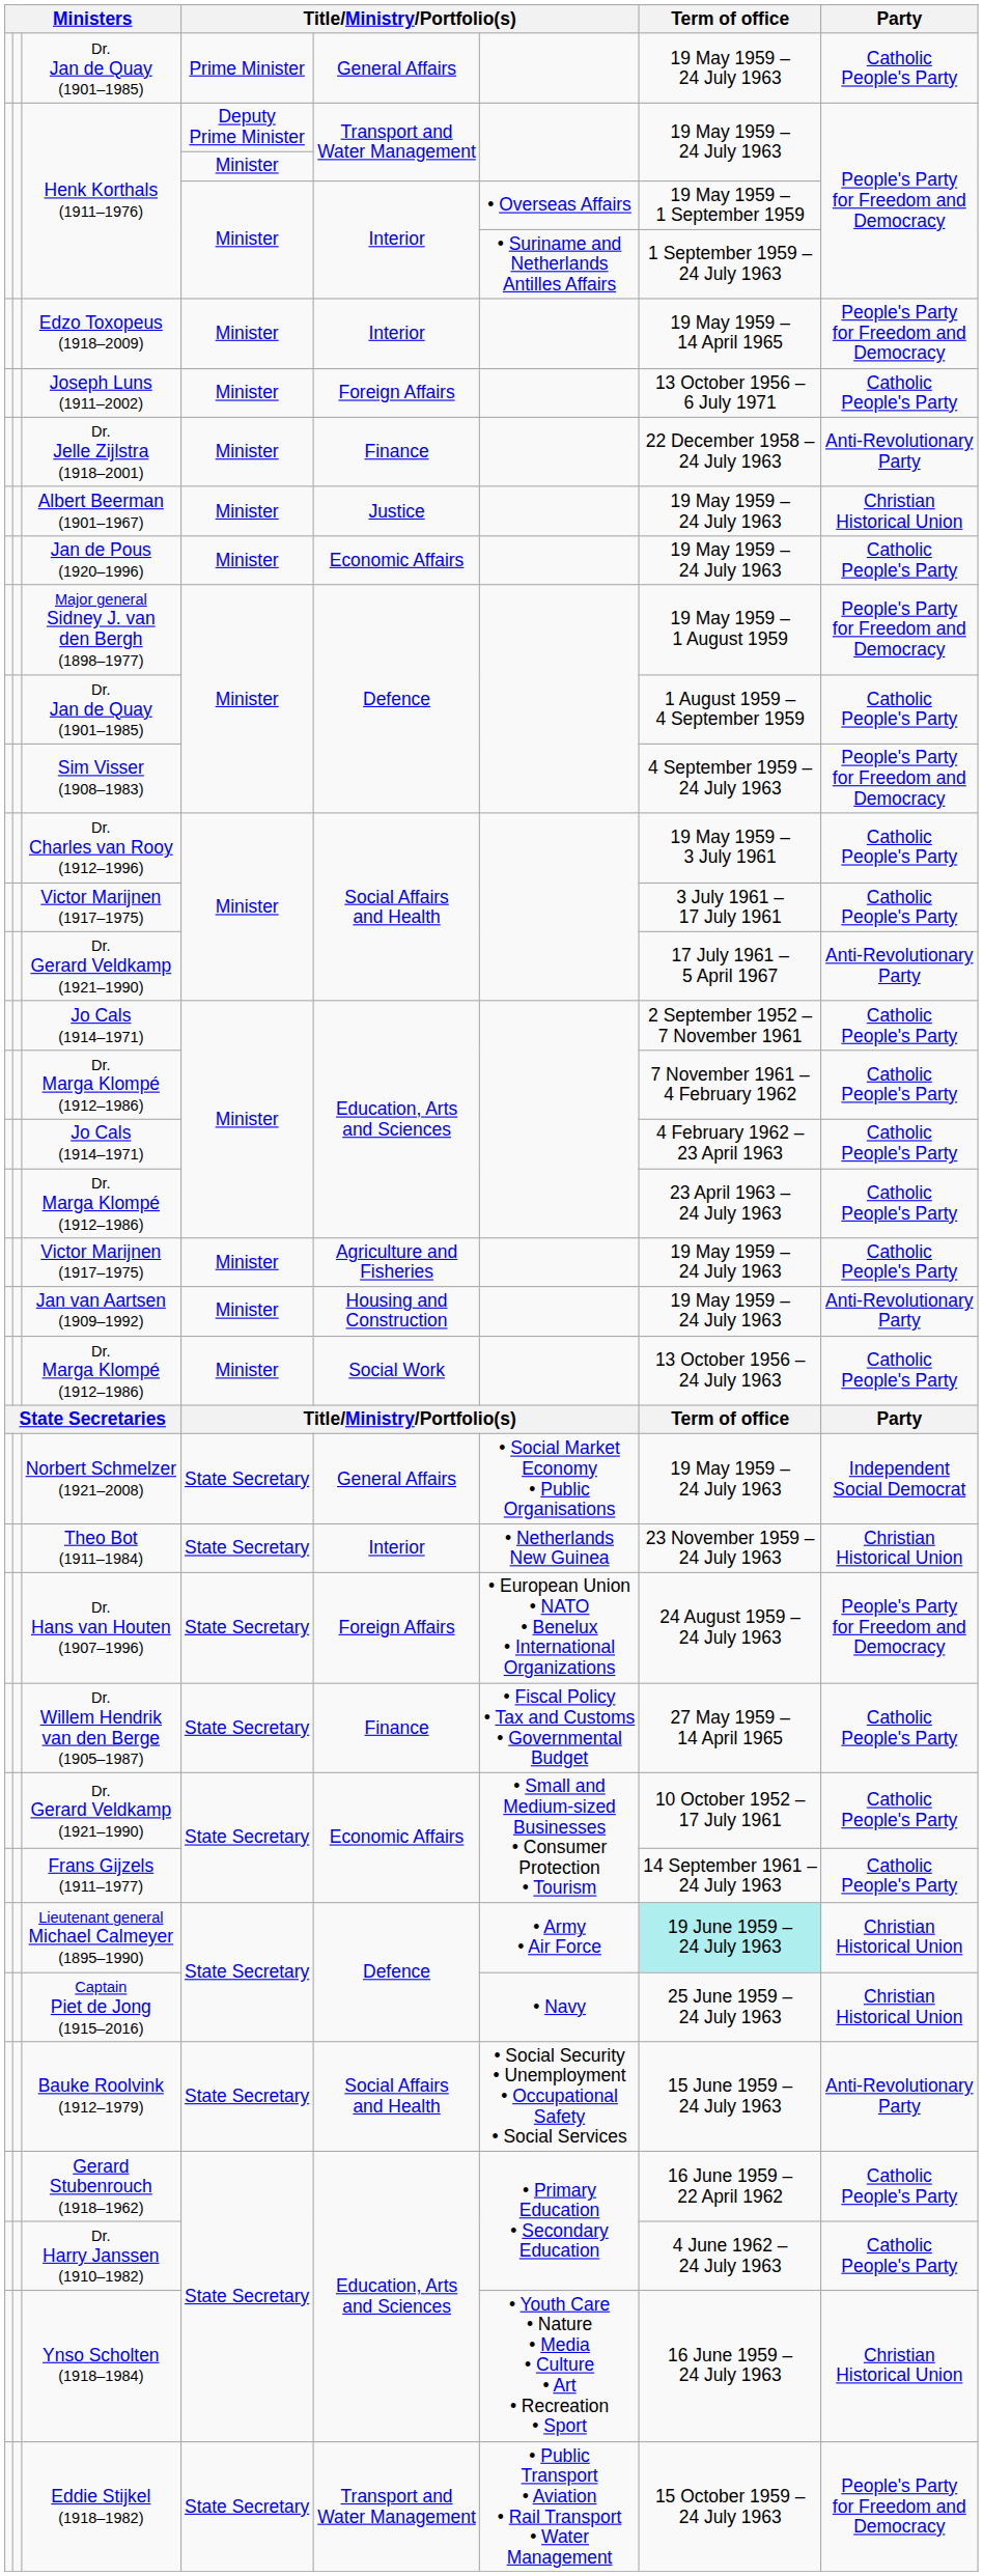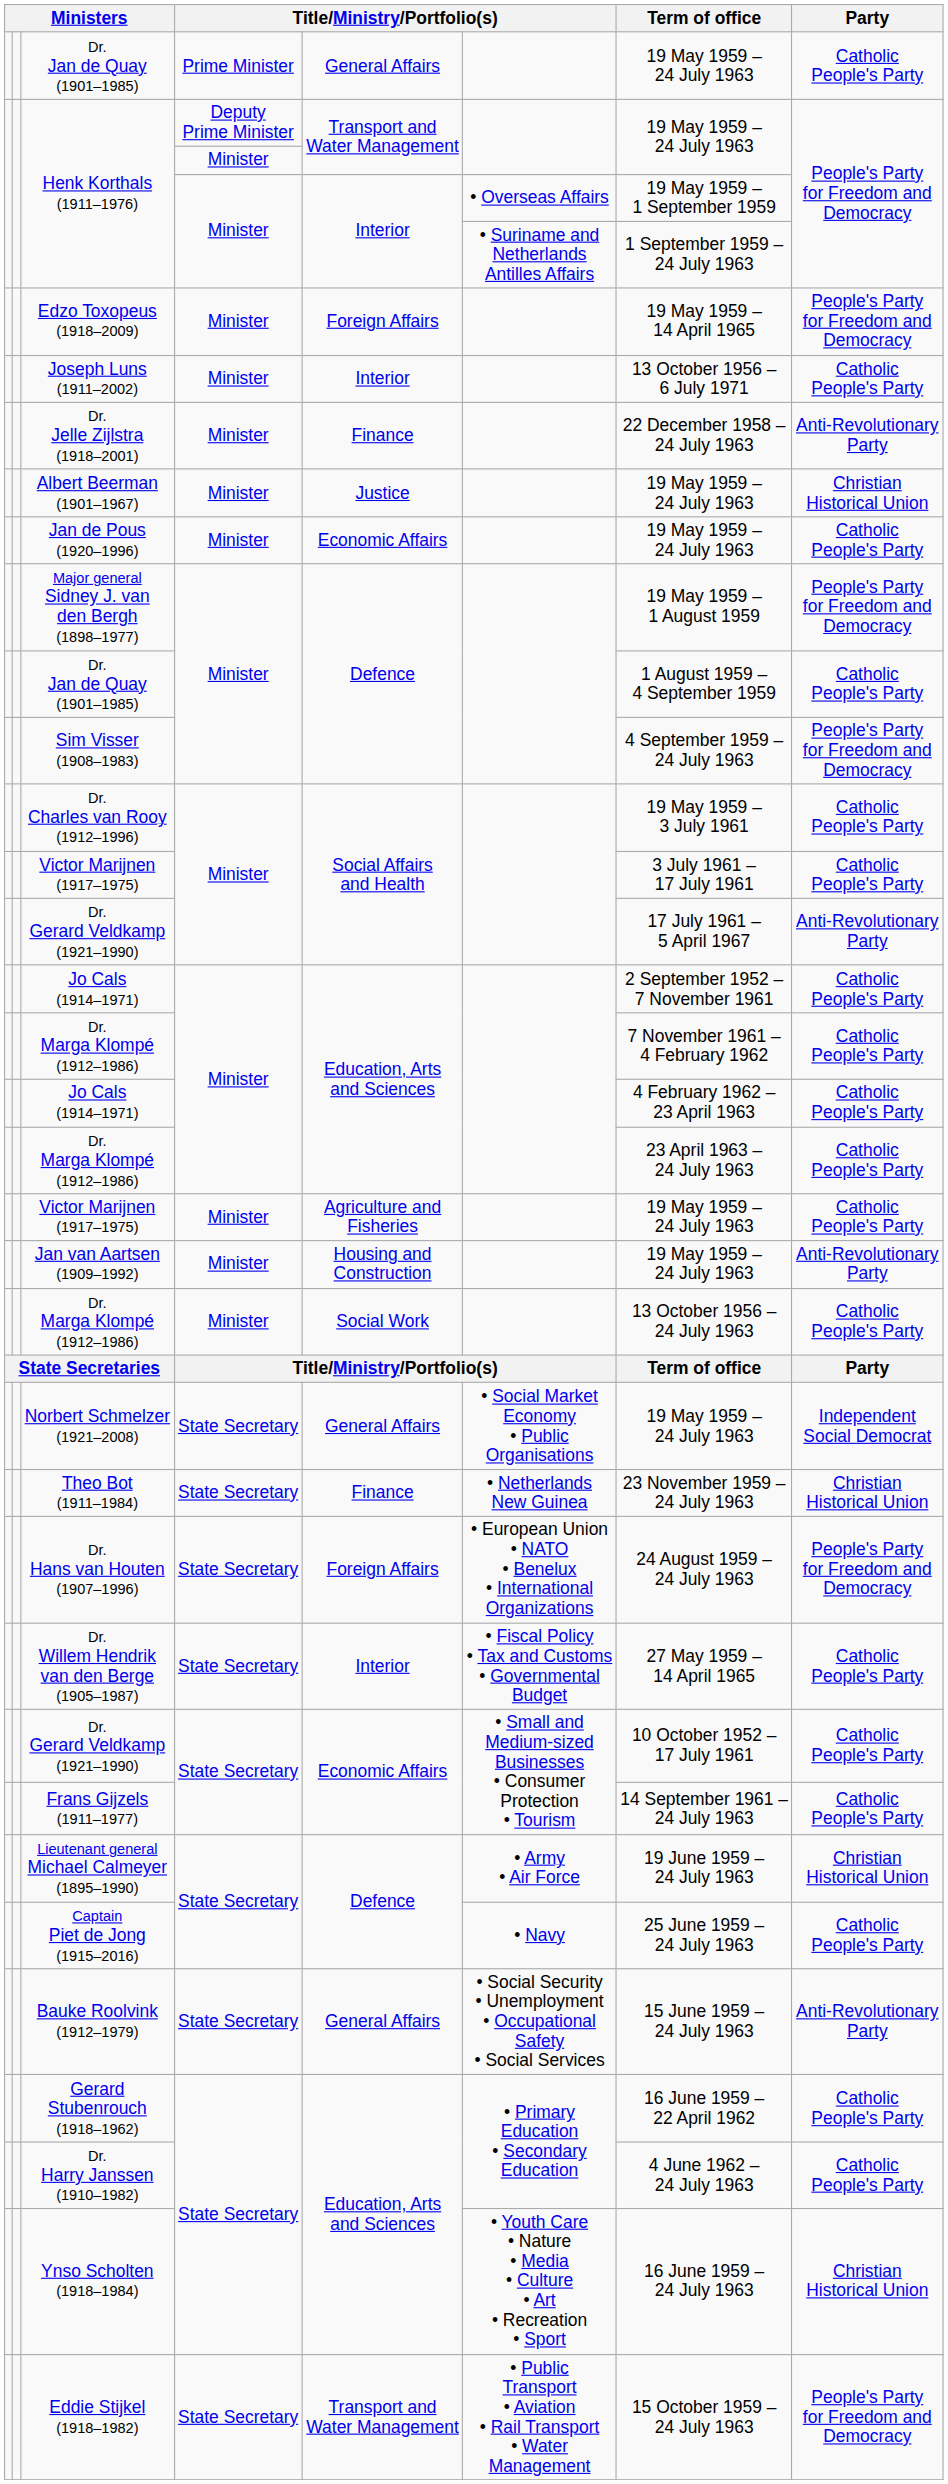Edzo Toxopeus (1918–2009) | column 5: Interior -> Foreign Affairs
Joseph Luns (1911–2002) | column 5: Foreign Affairs -> Interior
Theo Bot (1911–1984) | column 5: Interior -> Finance
Dr. Willem Hendrik van den Berge (1905–1987) | column 5: Finance -> Interior
Lieutenant general Michael Calmeyer (1895–1990) | Term of office: paleturquoise background -> no background
Captain Piet de Jong (1915–2016) | Party: Christian Historical Union -> Catholic People's Party
Bauke Roolvink (1912–1979) | column 5: Social Affairs and Health -> General Affairs
